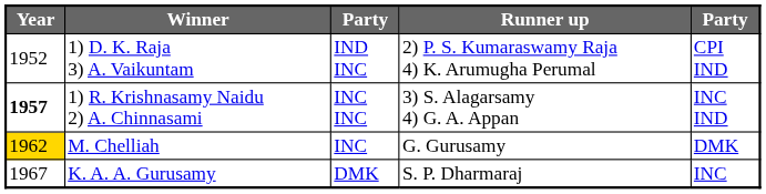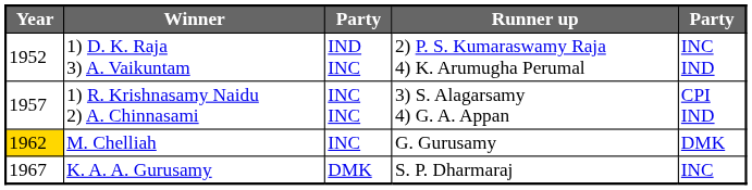1) D. K. Raja 3) A. Vaikuntam | column 5: CPI IND -> INC IND
1) R. Krishnasamy Naidu 2) A. Chinnasami | Year: bold -> normal
1) R. Krishnasamy Naidu 2) A. Chinnasami | column 5: INC IND -> CPI IND
